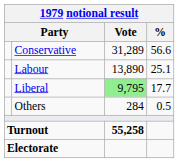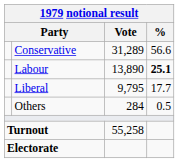Labour | %: normal -> bold
Liberal | Vote: lightgreen background -> no background
Turnout | Vote: bold -> normal
